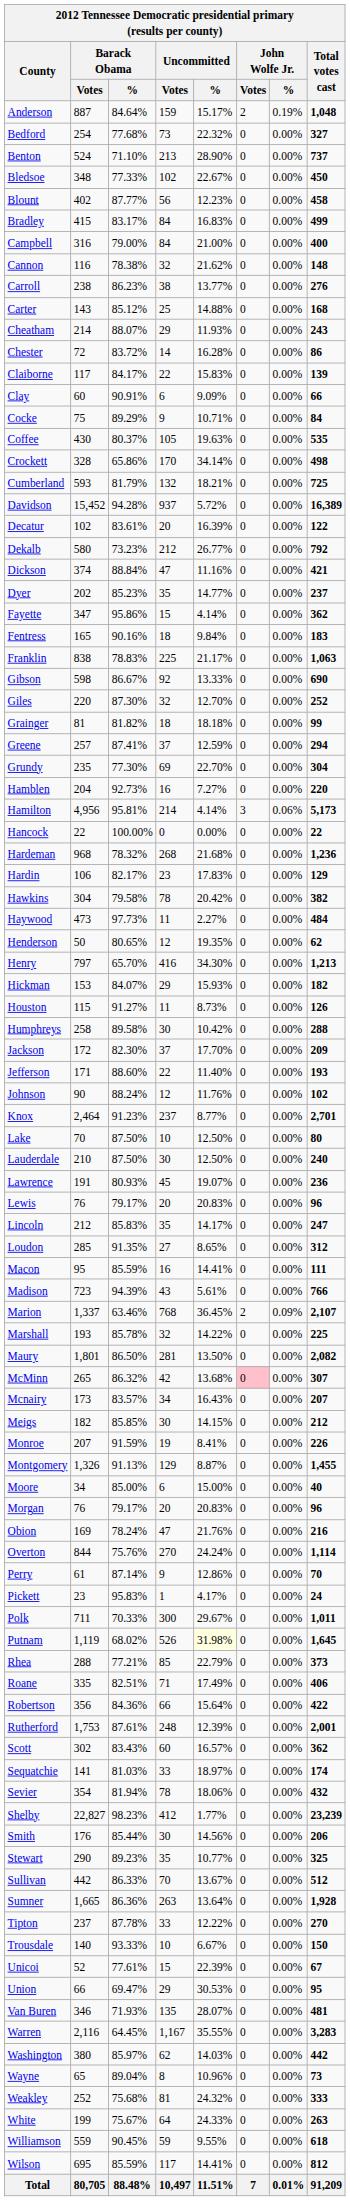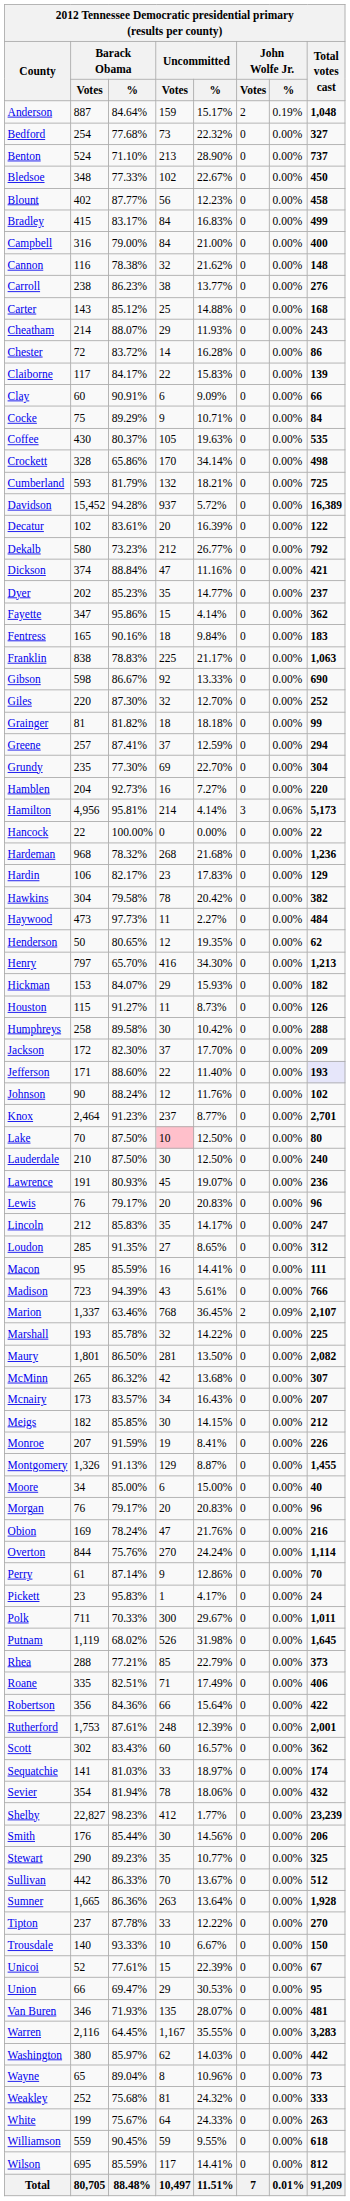Jefferson | Total votes cast: no background -> lavender background
Lake | Uncommitted / Votes: no background -> pink background
McMinn | John Wolfe Jr. / Votes: pink background -> no background
Putnam | Uncommitted / %: lightyellow background -> no background
